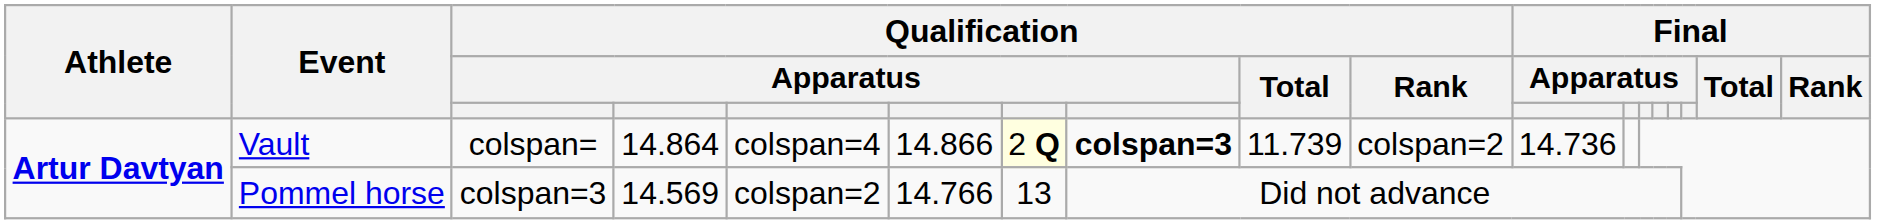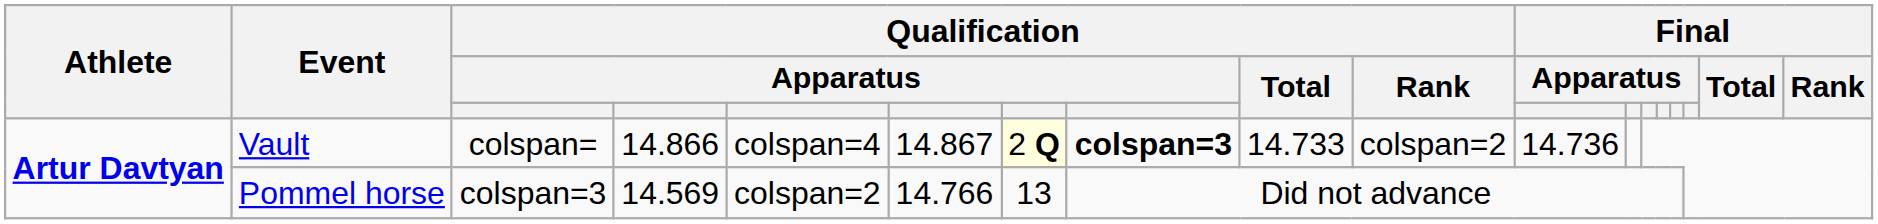Vault | column 4: 14.864 -> 14.866
Vault | column 6: 14.866 -> 14.867
Vault | Qualification / Total: 11.739 -> 14.733
